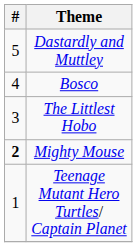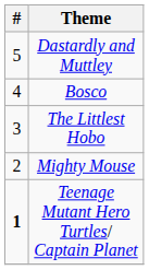Mighty Mouse | #: bold -> normal
Teenage Mutant Hero Turtles/ Captain Planet | #: normal -> bold
